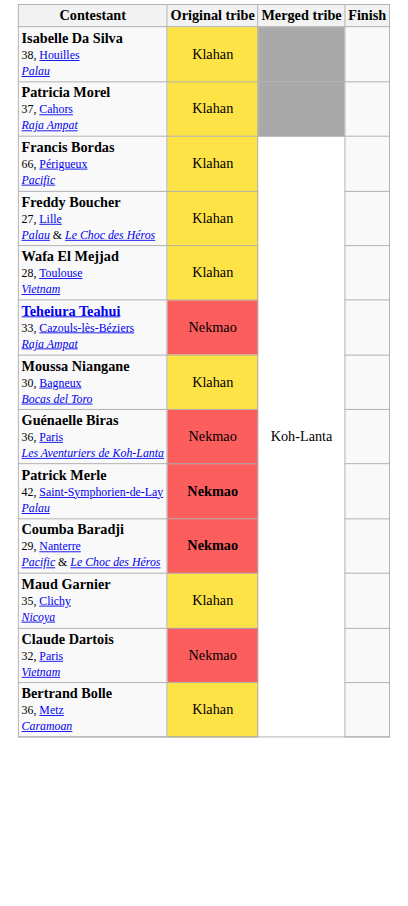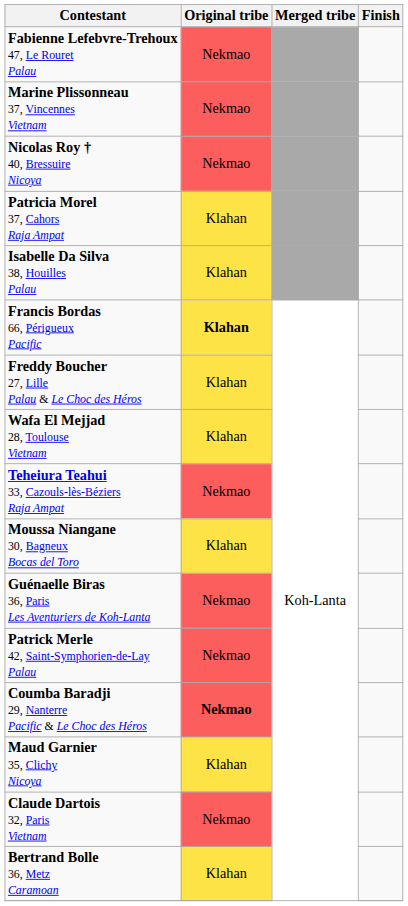+ row: Fabienne Lefebvre-Trehoux 47, Le Rouret Palau | Nekmao
+ row: Marine Plissonneau 37, Vincennes Vietnam | Nekmao
+ row: Nicolas Roy † 40, Bressuire Nicoya | Nekmao
rows swapped: Isabelle Da Silva 38, Houilles Palau <-> Patricia Morel 37, Cahors Raja Ampat
Francis Bordas 66, Périgueux Pacific | Original tribe: normal -> bold
Patrick Merle 42, Saint-Symphorien-de-Lay Palau | Original tribe: bold -> normal
